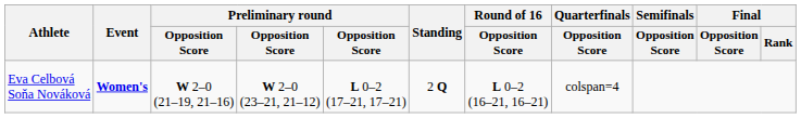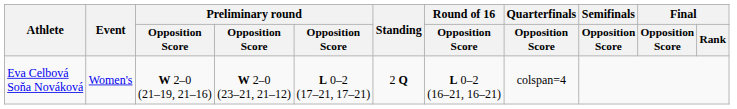Eva Celbová Soňa Nováková | Event: bold -> normal
